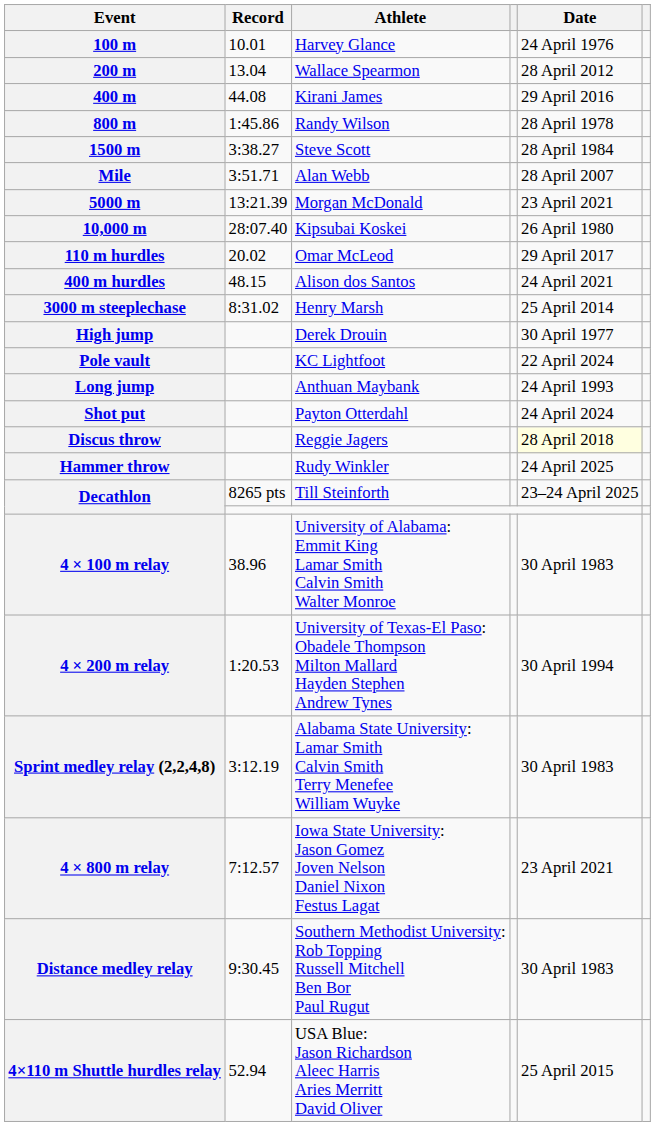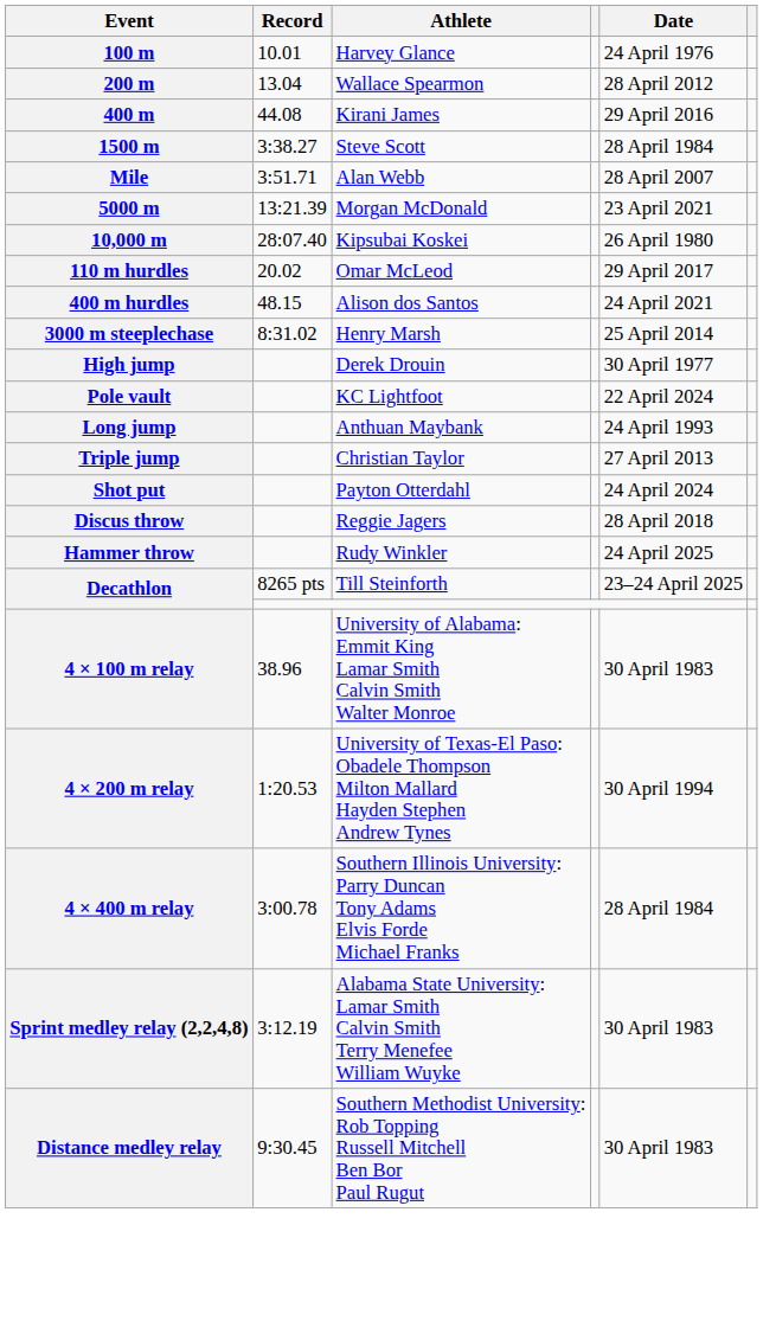- row: 800 m | 1:45.86 | Randy Wilson | 28 April 1978
+ row: Triple jump | Christian Taylor | 27 April 2013
Discus throw | Date: lightyellow background -> no background
+ row: 4 × 400 m relay | 3:00.78 | Southern Illinois University: Parry Duncan Tony Adams Elvis Forde Michael Franks | 28 April 1984
- row: 4 × 800 m relay | 7:12.57 | Iowa State University: Jason Gomez Joven Nelson Daniel Nixon Festus Lagat | 23 April 2021
- row: 4×110 m Shuttle hurdles relay | 52.94 | USA Blue: Jason Richardson Aleec Harris Aries Merritt David Oliver | 25 April 2015
